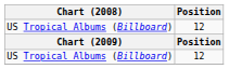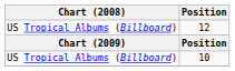row 4 | Position: 12 -> 10
